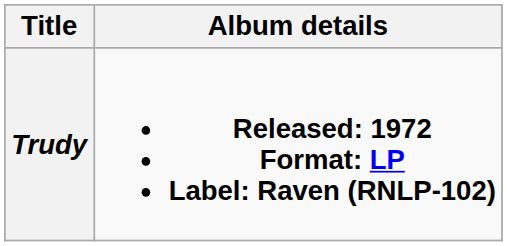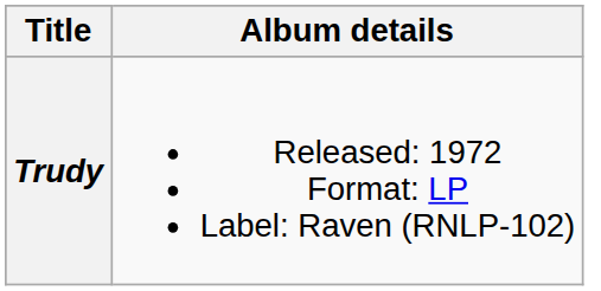Trudy | Album details: bold -> normal
